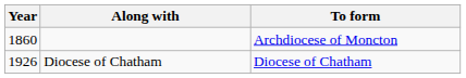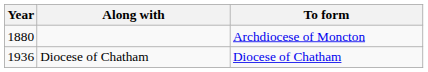row 2 | Year: 1860 -> 1880
row 3 | Year: 1926 -> 1936
